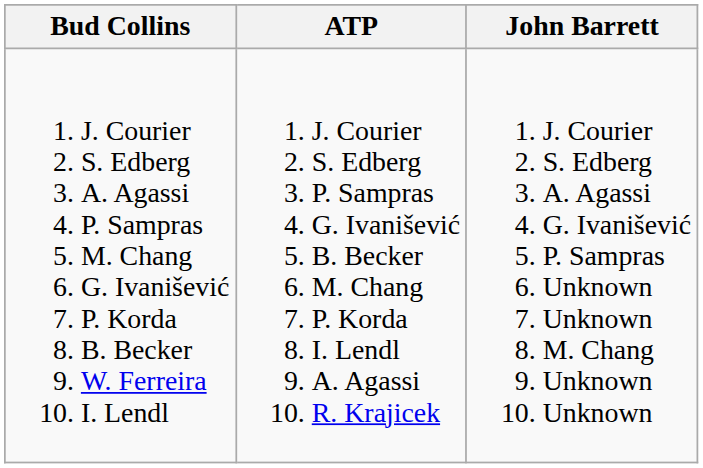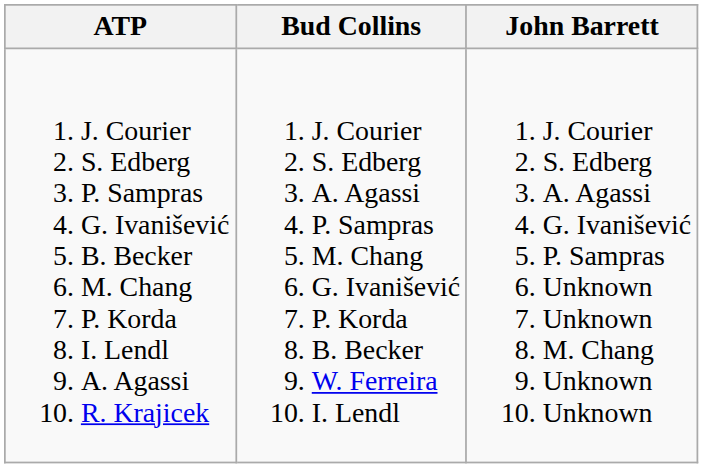columns swapped: ATP <-> Bud Collins
